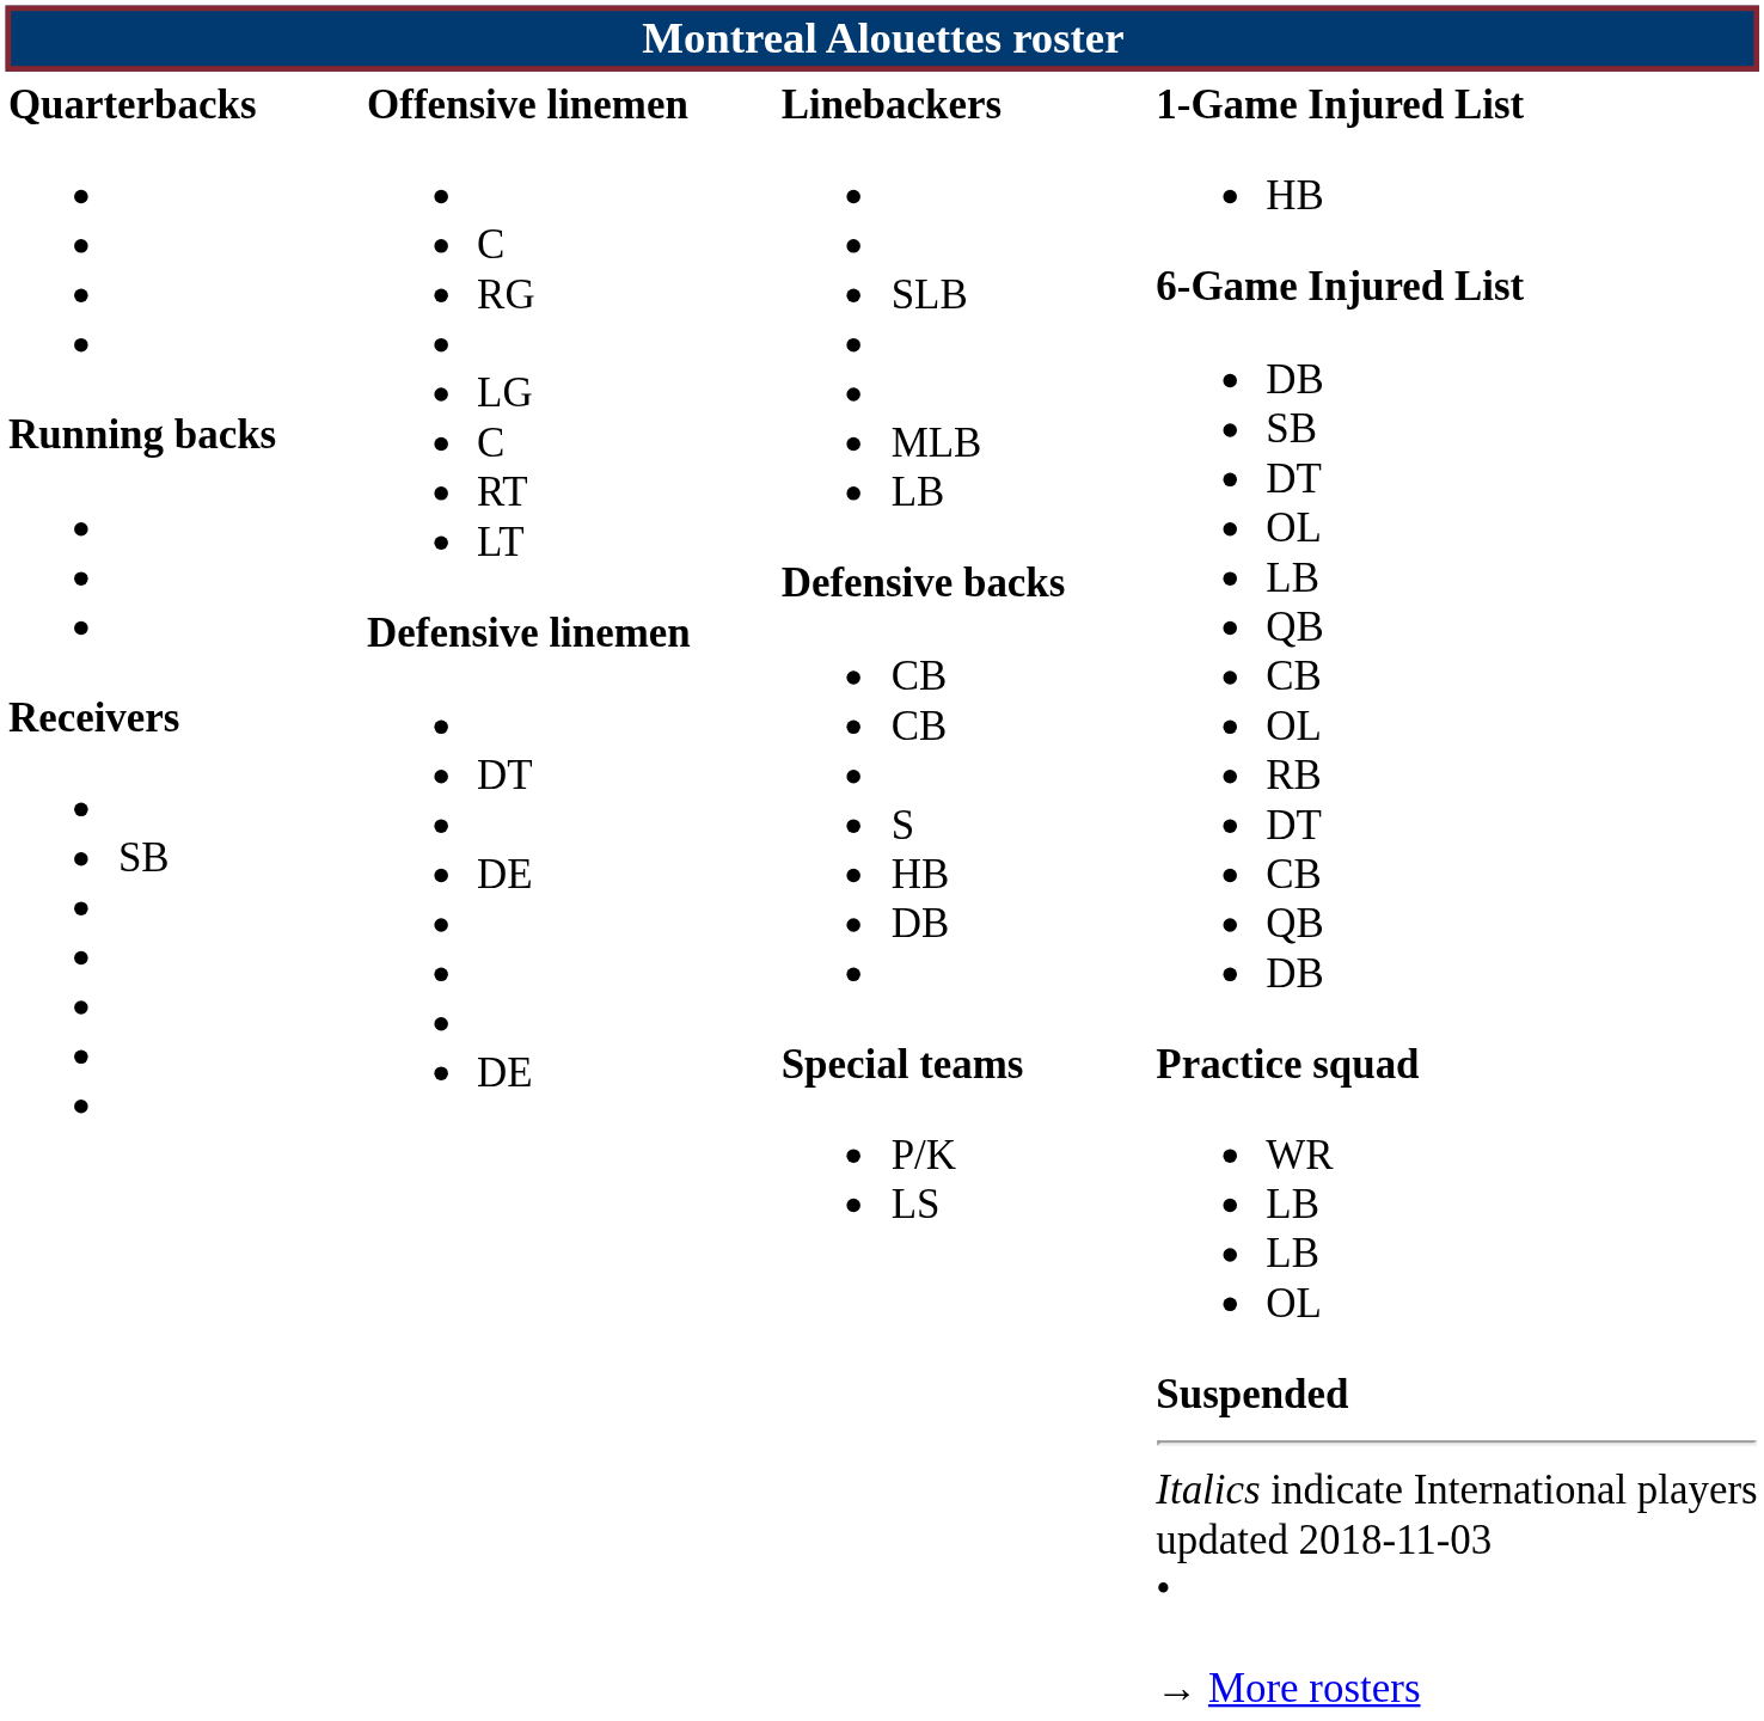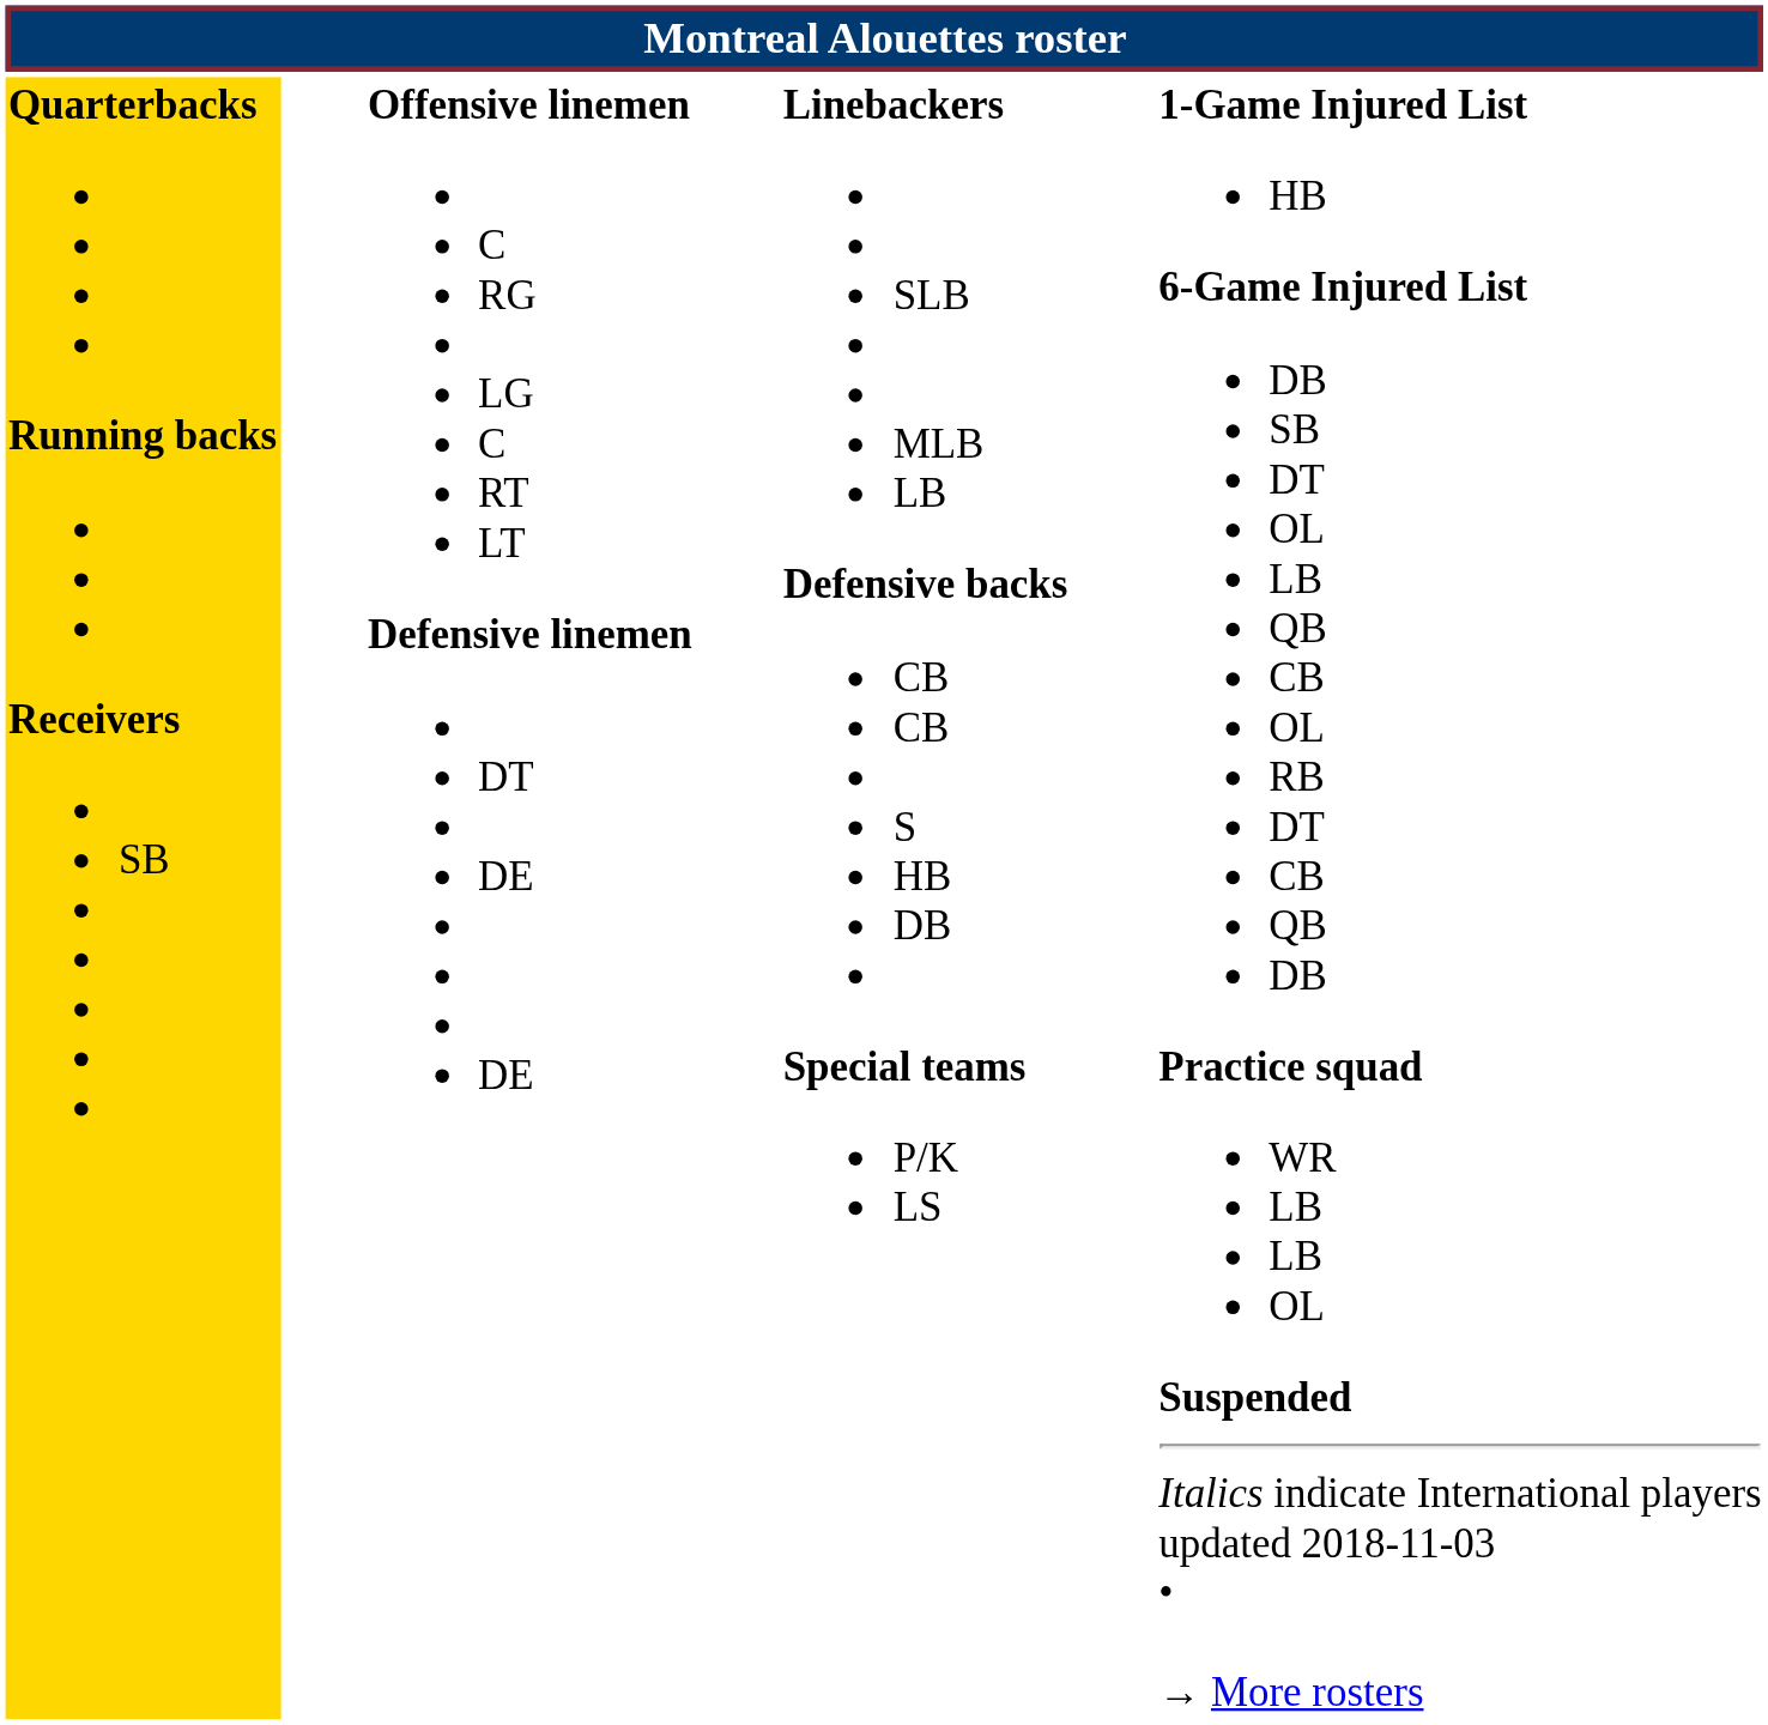Quarterbacks Running backs Receivers SB | column 1: no background -> gold background
